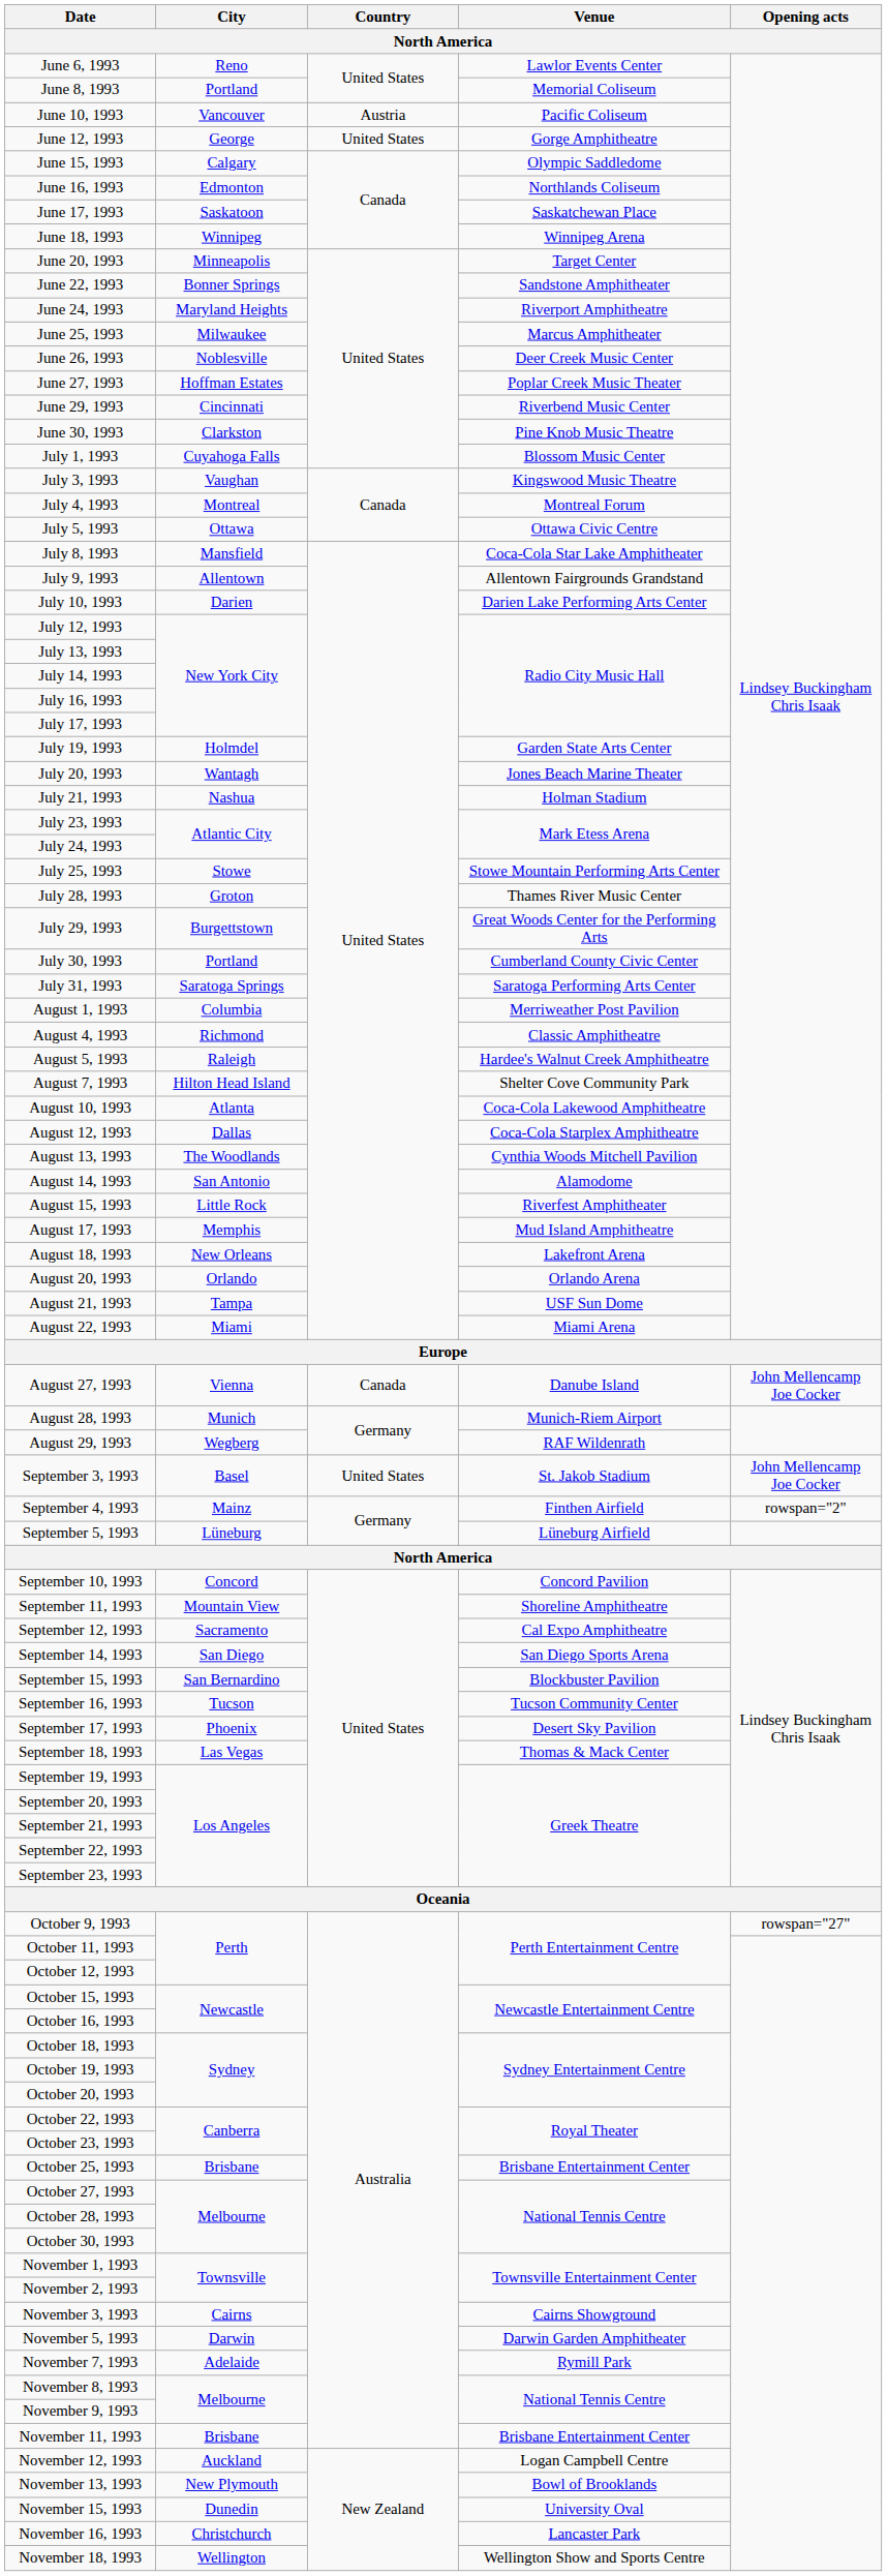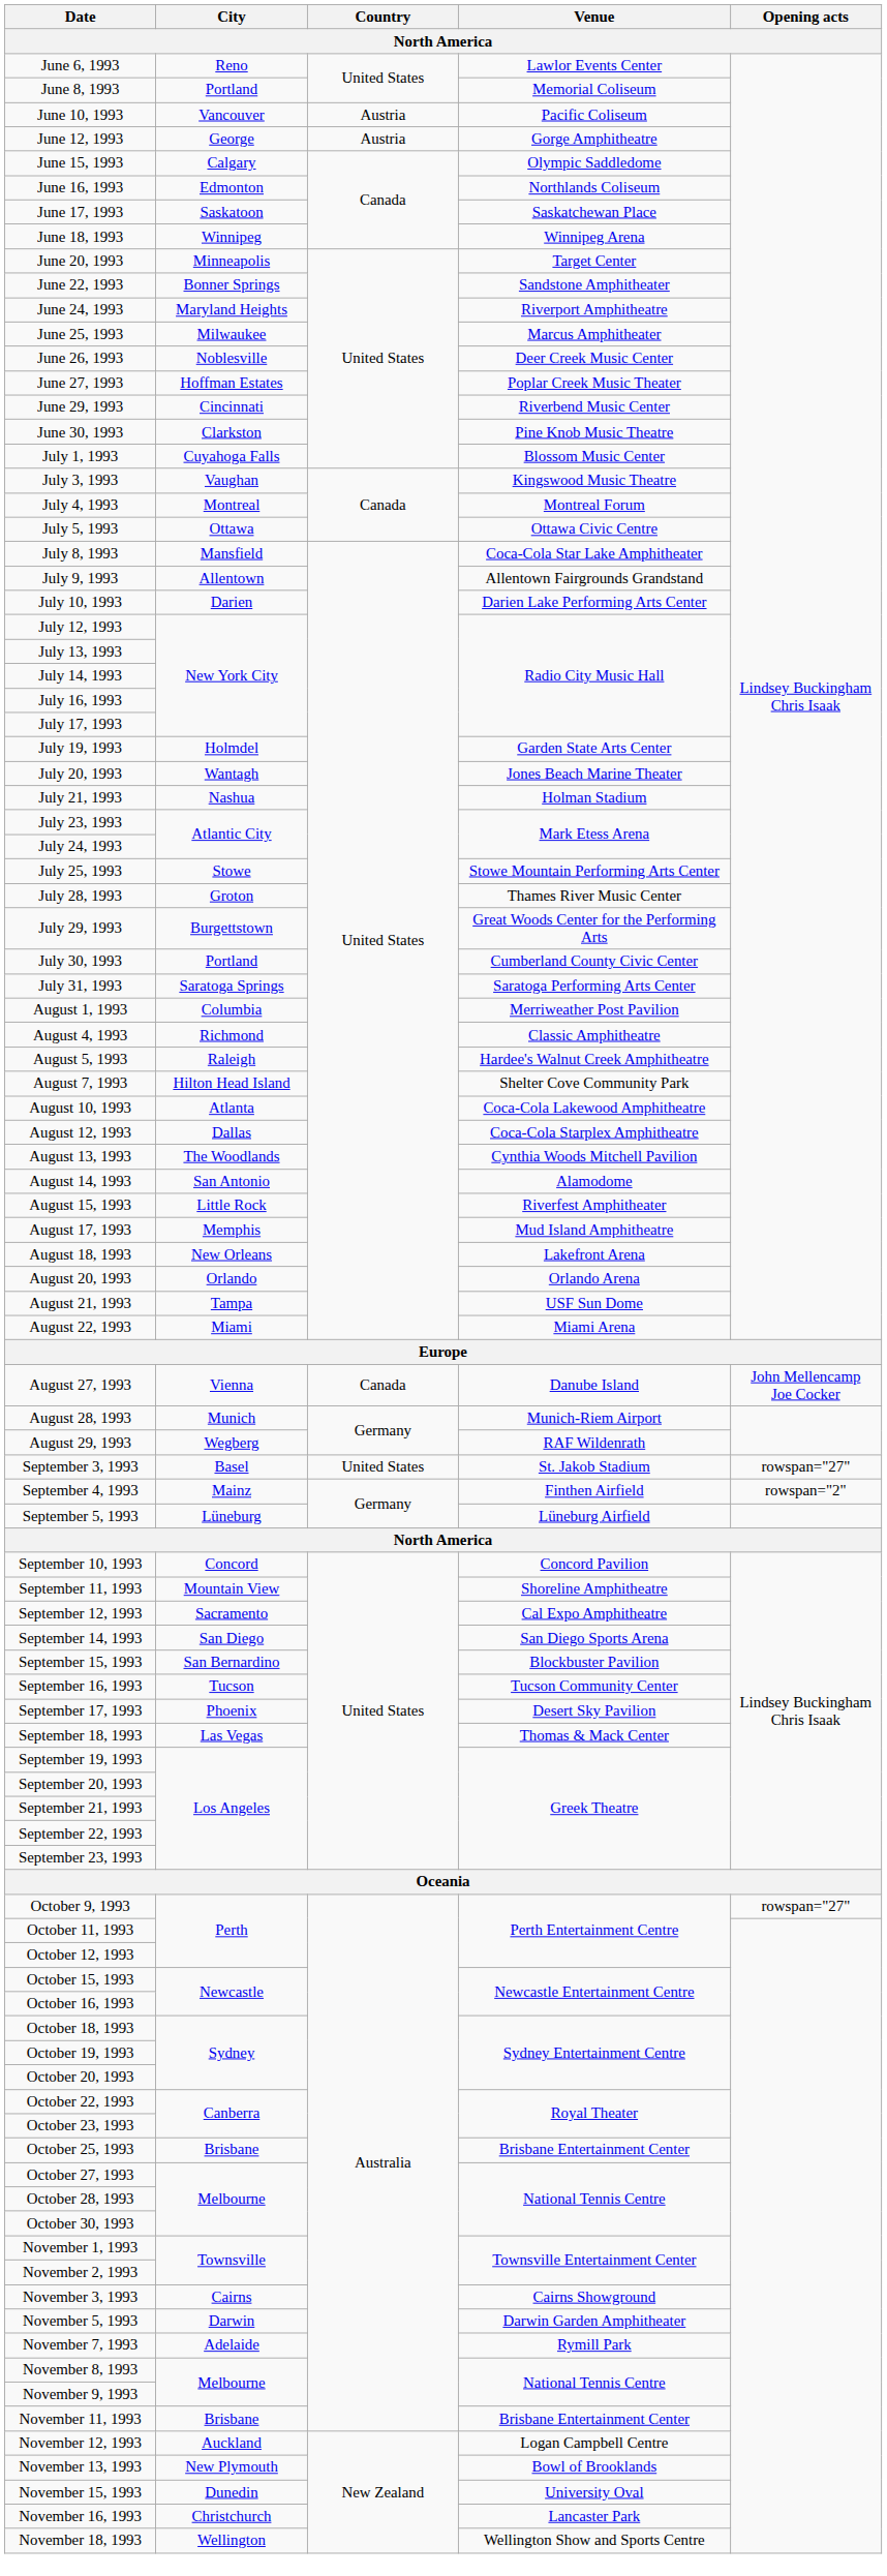June 12, 1993 | Country: United States -> Austria
September 3, 1993 | Opening acts: John Mellencamp Joe Cocker -> rowspan="27"
